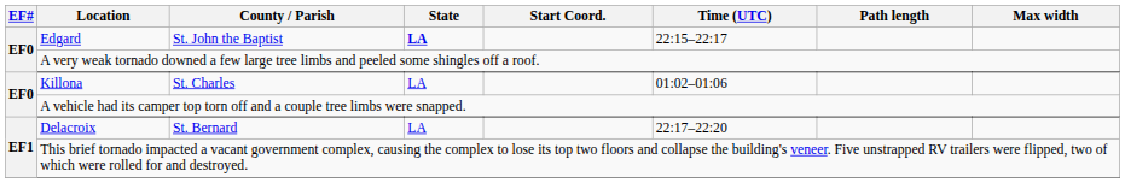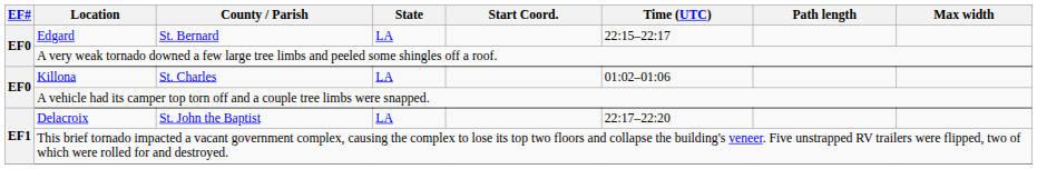Edgard | County / Parish: St. John the Baptist -> St. Bernard
Edgard | State: bold -> normal
Delacroix | County / Parish: St. Bernard -> St. John the Baptist
